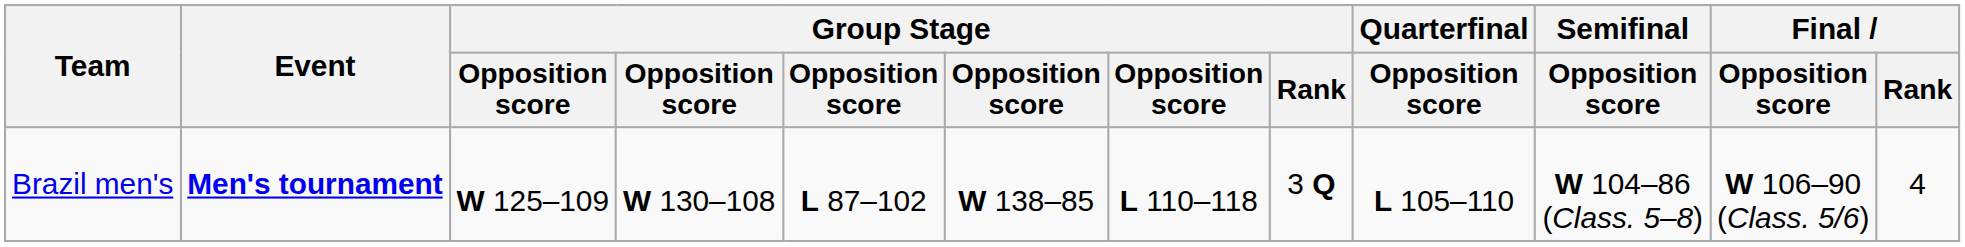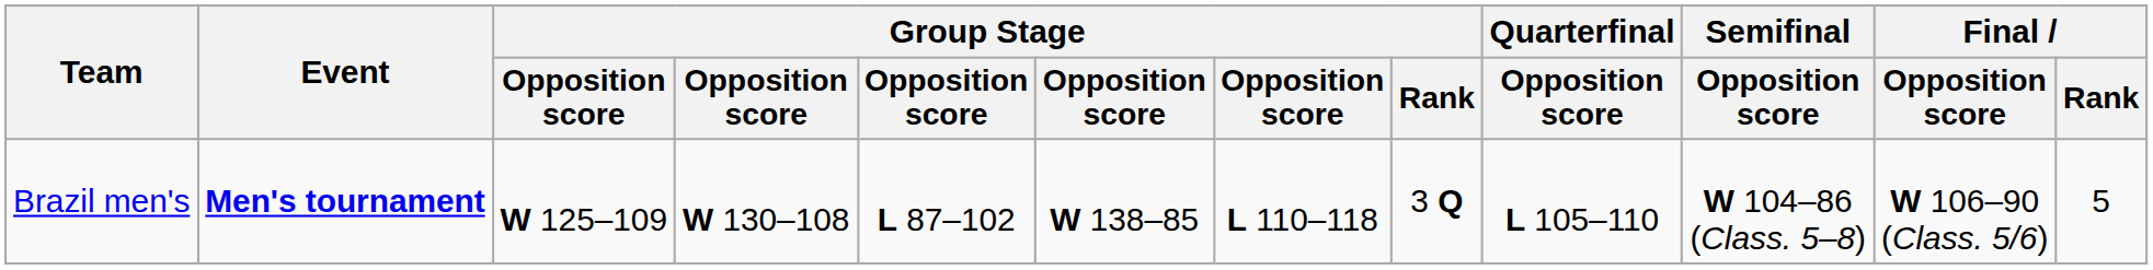Brazil men's | Final / Rank: 4 -> 5
